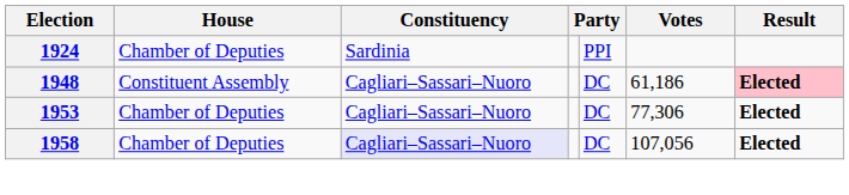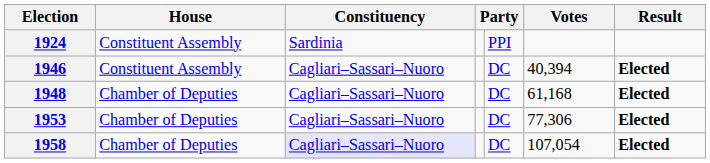1924 | House: Chamber of Deputies -> Constituent Assembly
+ row: 1946 | Constituent Assembly | Cagliari–Sassari–Nuoro | DC | 40,394 | Elected
1948 | House: Constituent Assembly -> Chamber of Deputies
1948 | Votes: 61,186 -> 61,168
1948 | Result: pink background -> no background
1958 | Votes: 107,056 -> 107,054
